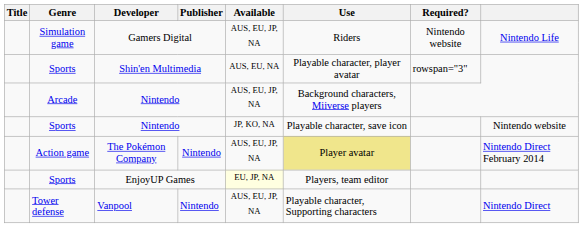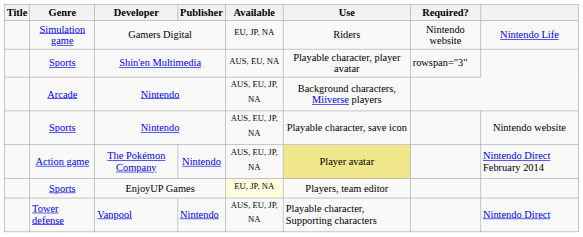Gamers Digital | Available: AUS, EU, JP, NA -> EU, JP, NA
Sports / Nintendo | Available: JP, KO, NA -> AUS, EU, JP, NA
